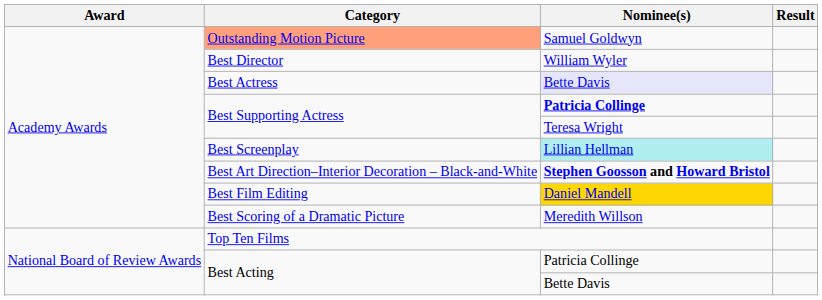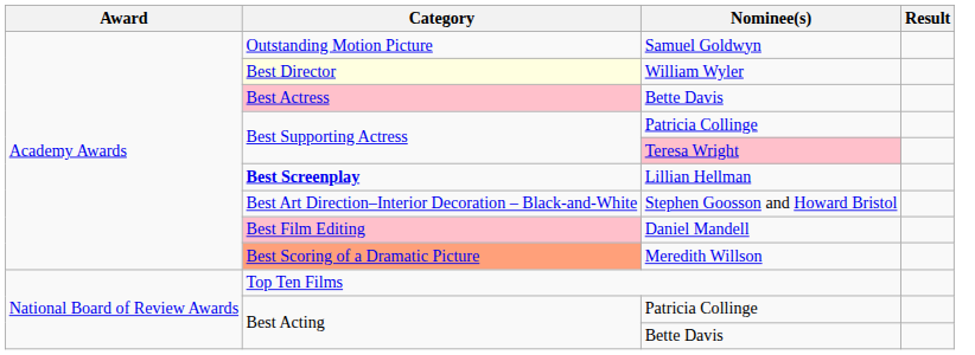Outstanding Motion Picture | Category: lightsalmon background -> no background
Best Director | Category: no background -> lightyellow background
Best Actress | Category: no background -> pink background
Best Actress | Nominee(s): lavender background -> no background
Best Supporting Actress / Patricia Collinge | Nominee(s): bold -> normal
Best Supporting Actress / Teresa Wright | Nominee(s): no background -> pink background
Best Screenplay | Category: normal -> bold
Best Screenplay | Nominee(s): paleturquoise background -> no background
Best Art Direction–Interior Decoration – Black-and-White | Nominee(s): bold -> normal
Best Film Editing | Category: no background -> pink background
Best Film Editing | Nominee(s): gold background -> no background
Best Scoring of a Dramatic Picture | Category: no background -> lightsalmon background
